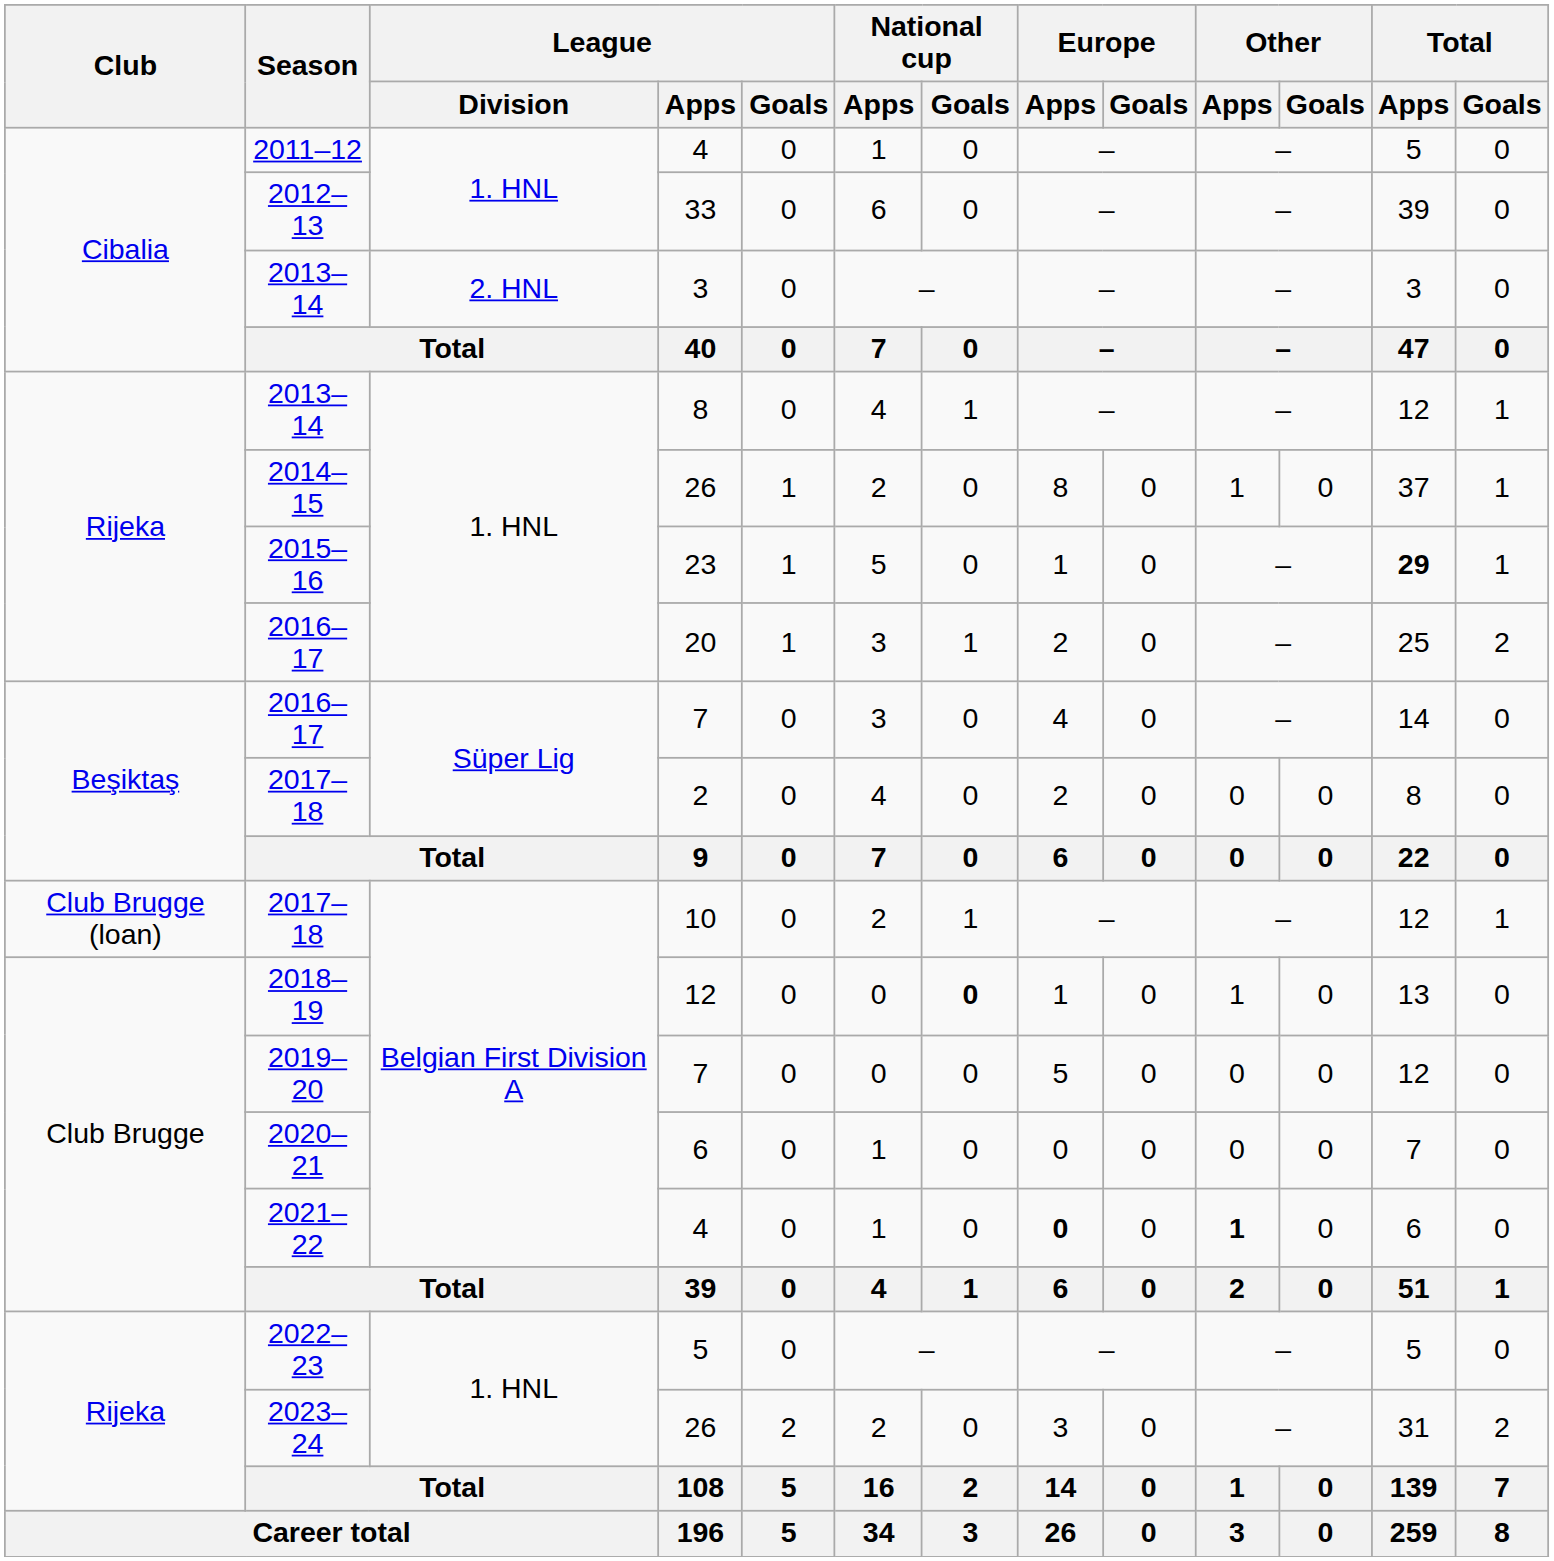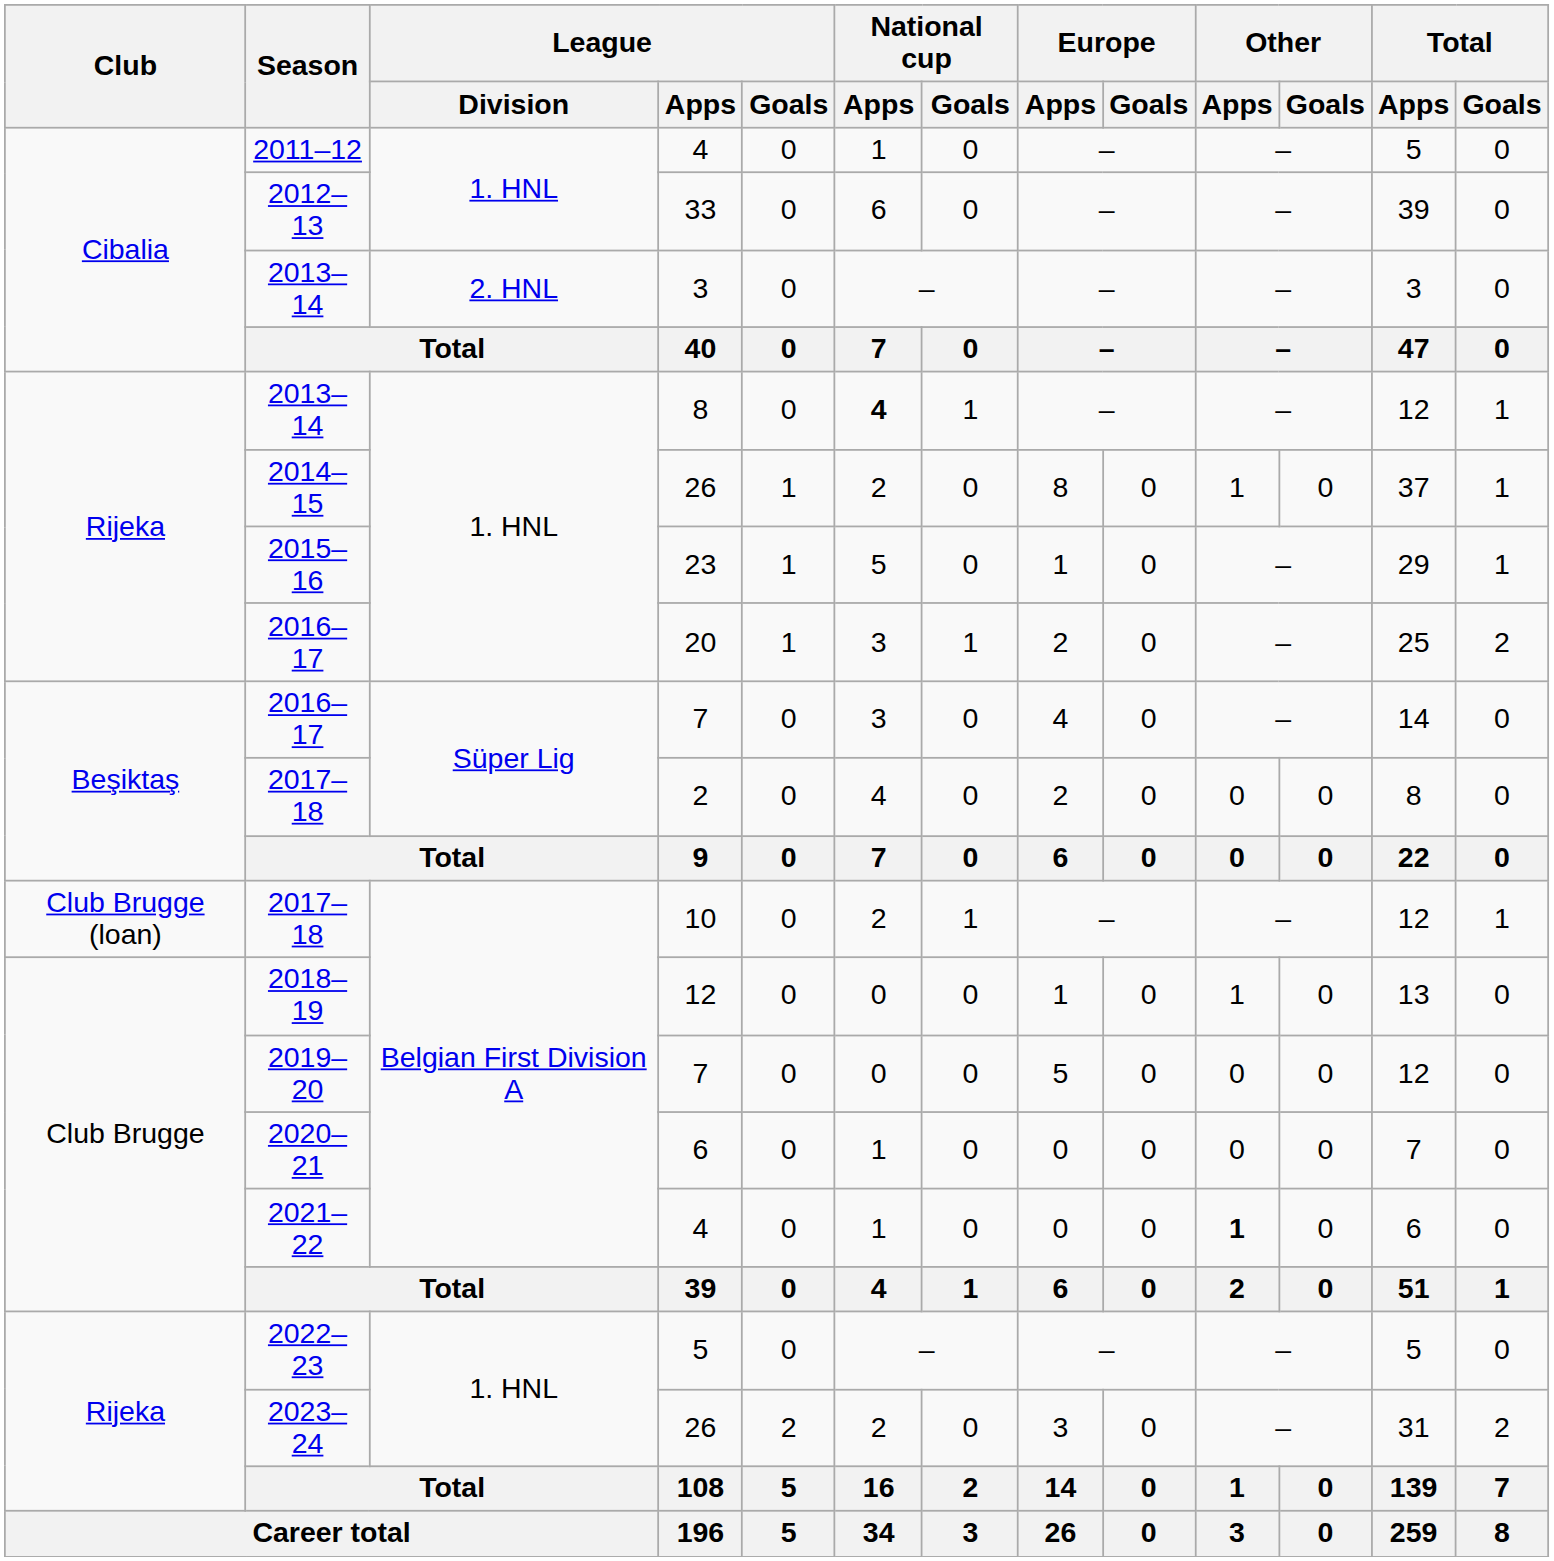2013–14 / 8 | National cup / Apps: normal -> bold
2015–16 | Total / Apps: bold -> normal
2018–19 | National cup / Goals: bold -> normal
2021–22 | Europe / Apps: bold -> normal
